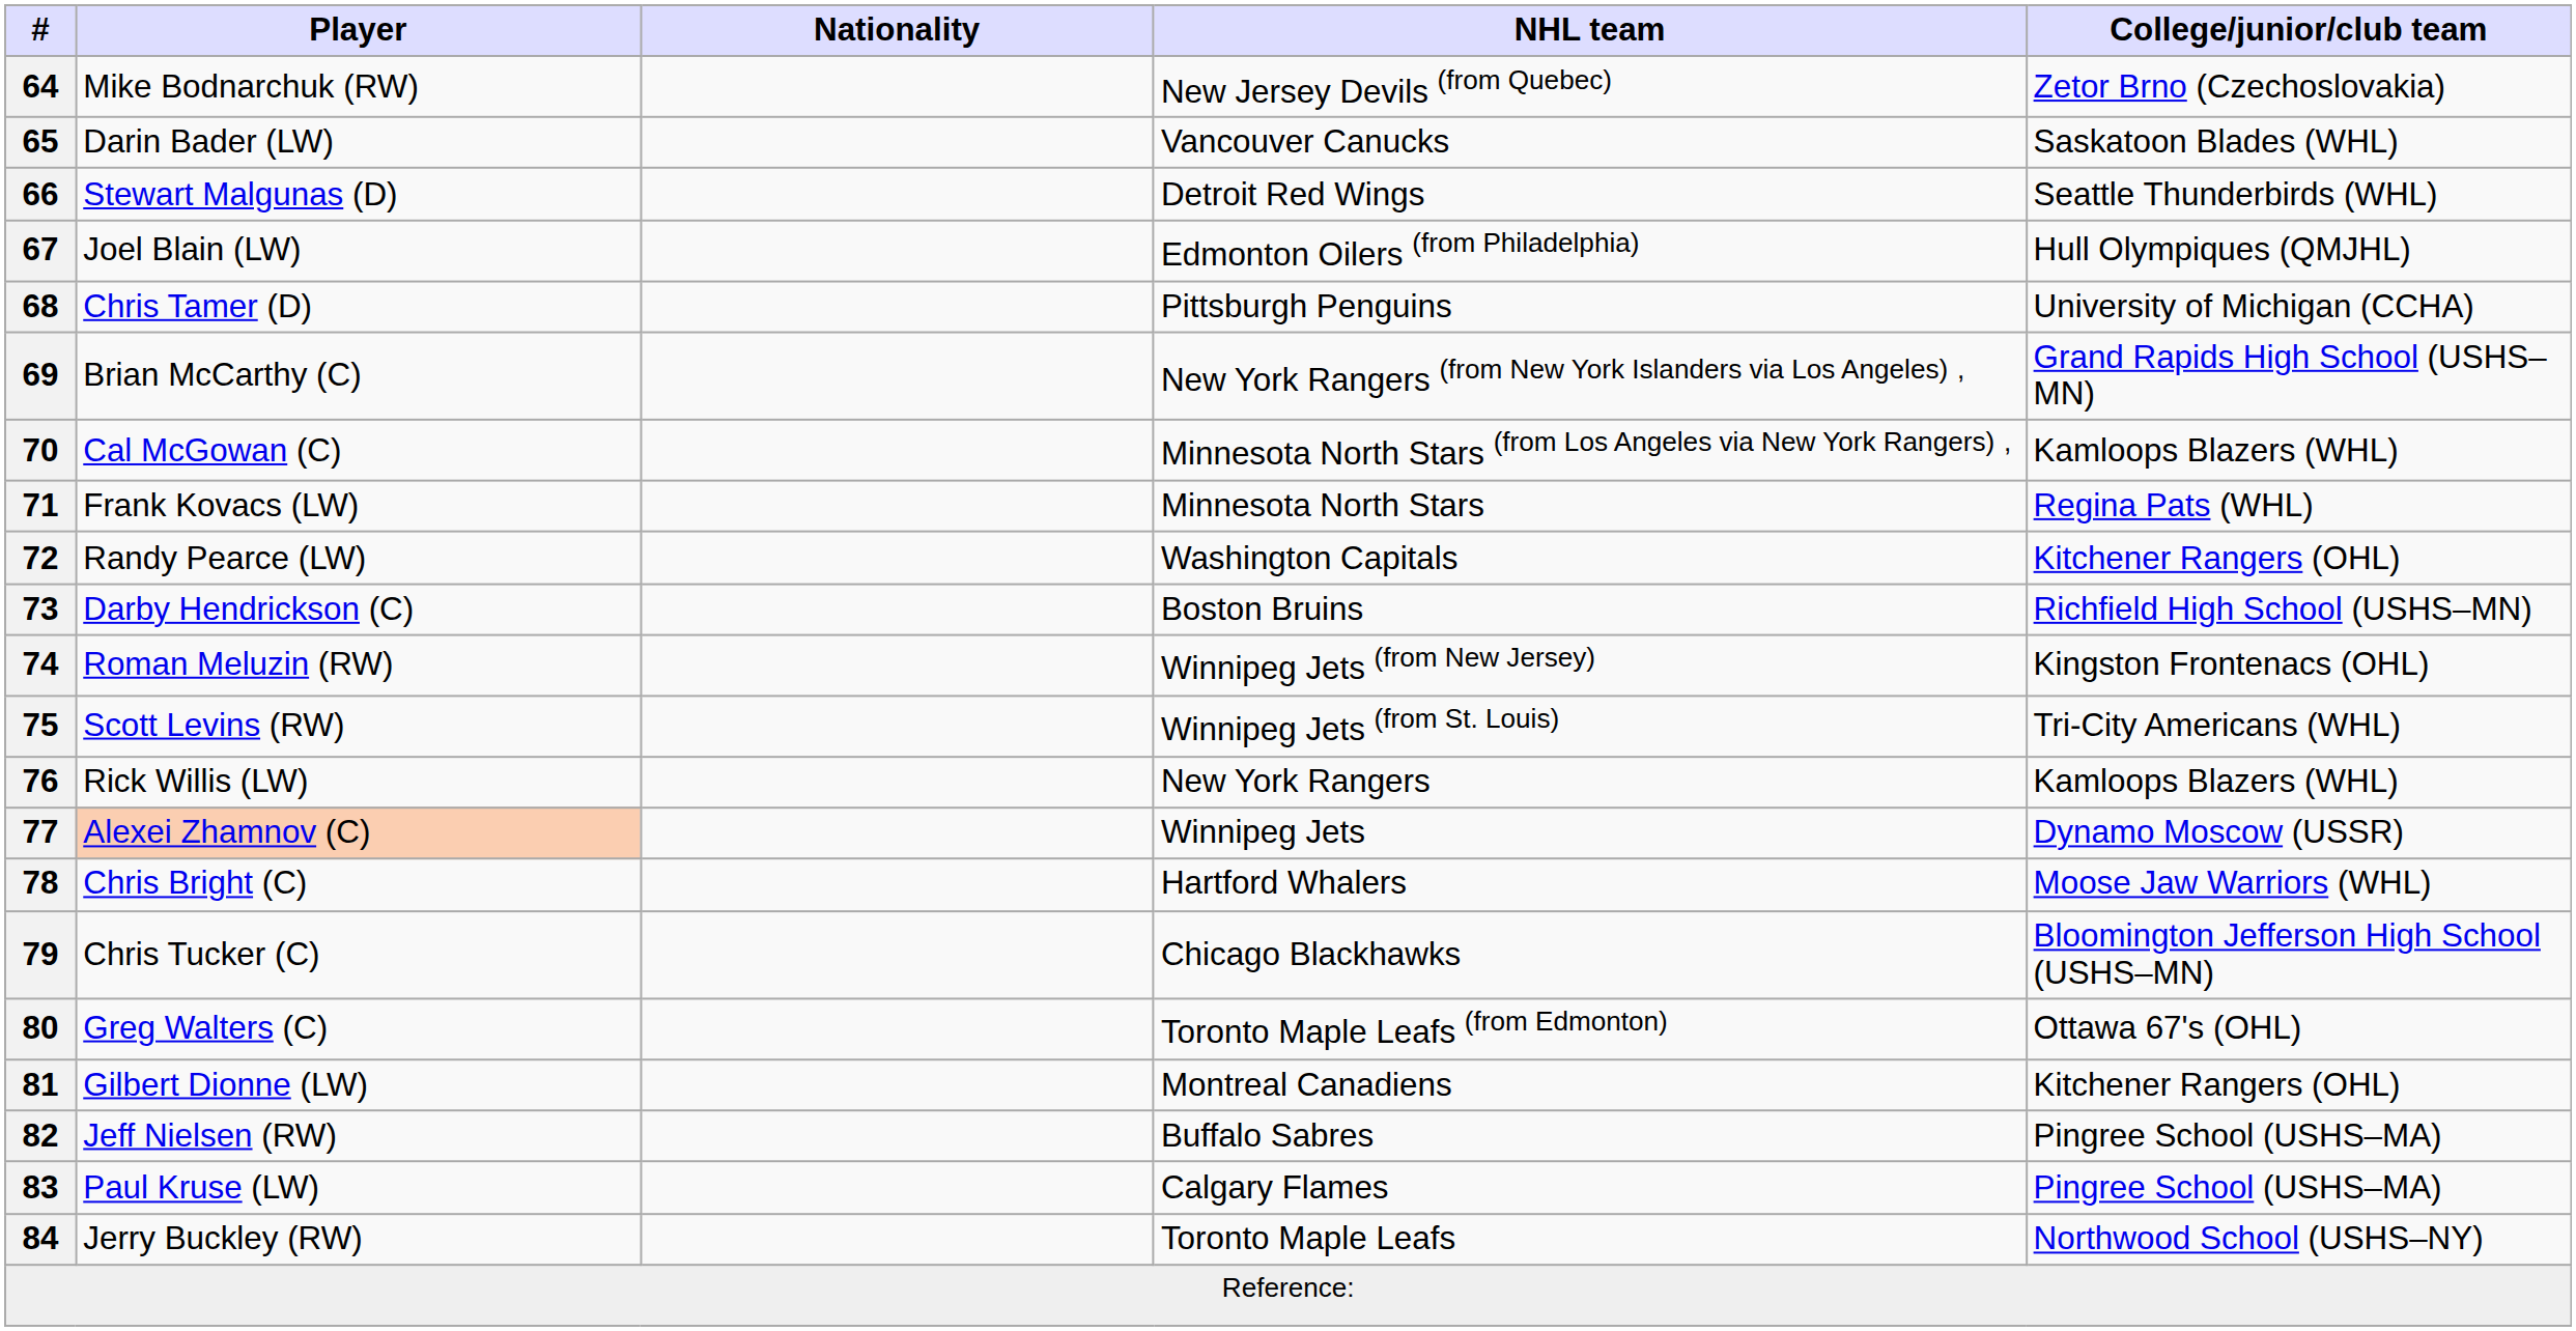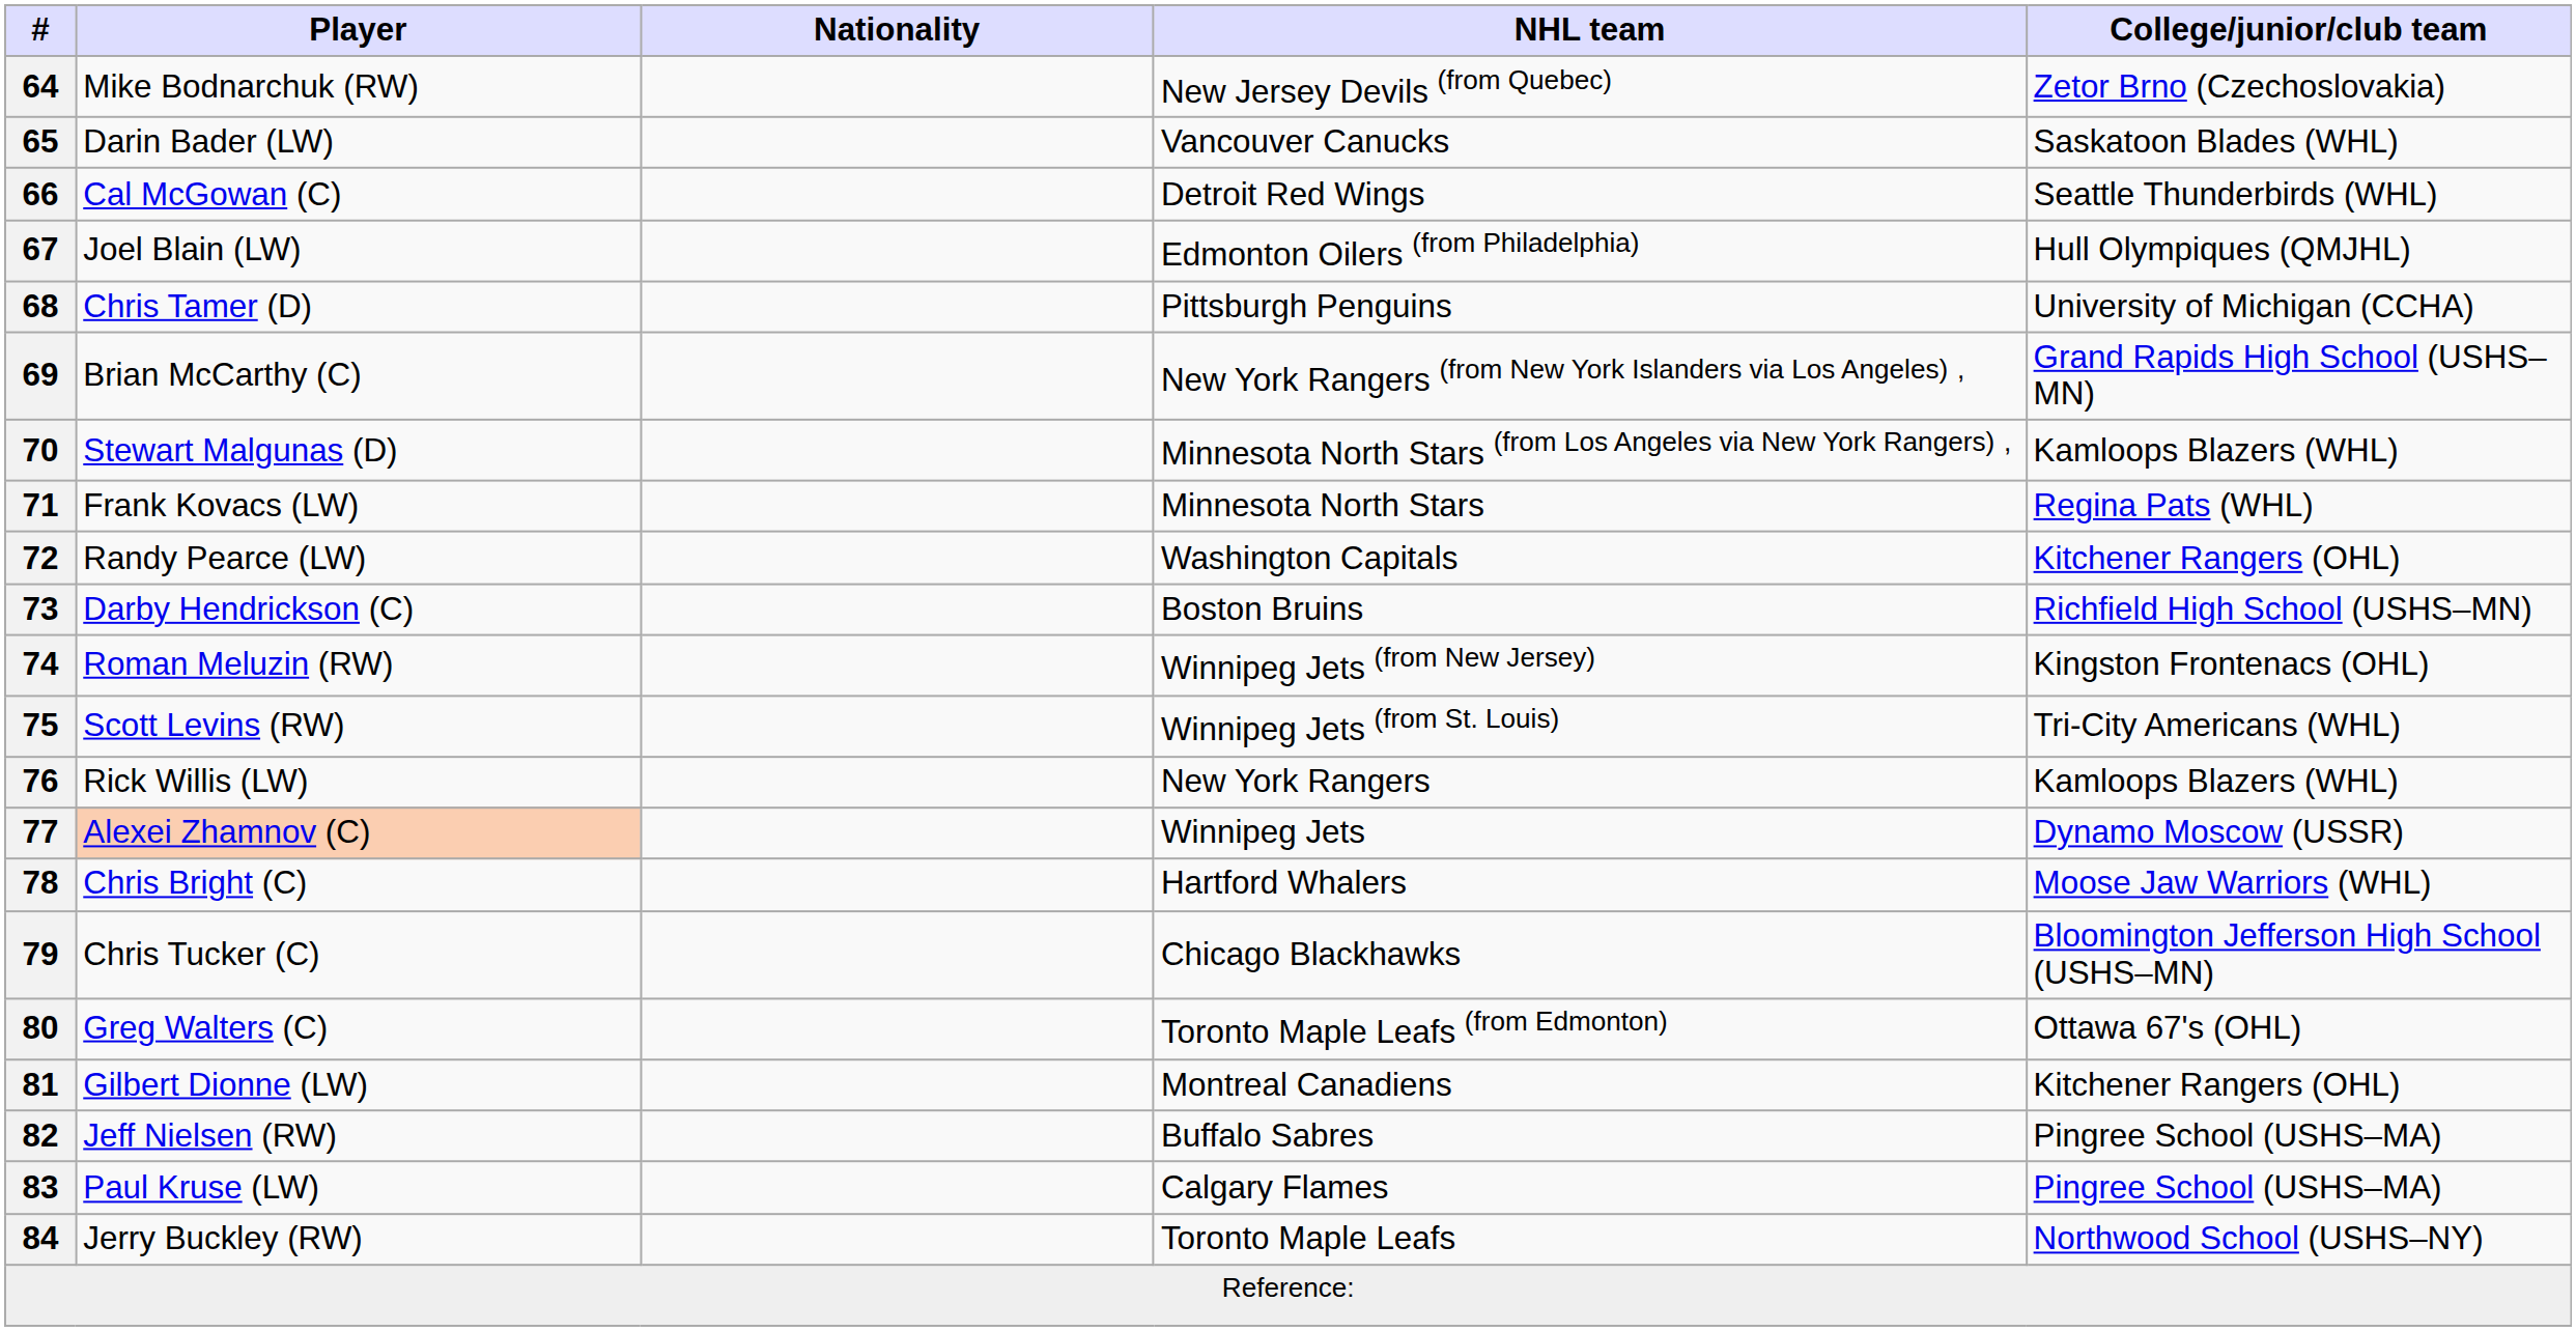66 | Player: Stewart Malgunas (D) -> Cal McGowan (C)
70 | Player: Cal McGowan (C) -> Stewart Malgunas (D)
